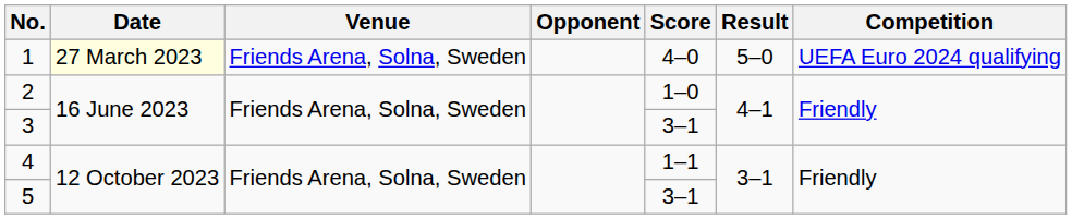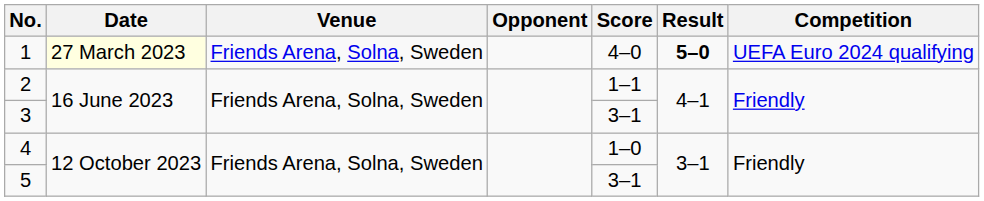1 | Result: normal -> bold
2 | Score: 1–0 -> 1–1
4 | Score: 1–1 -> 1–0
